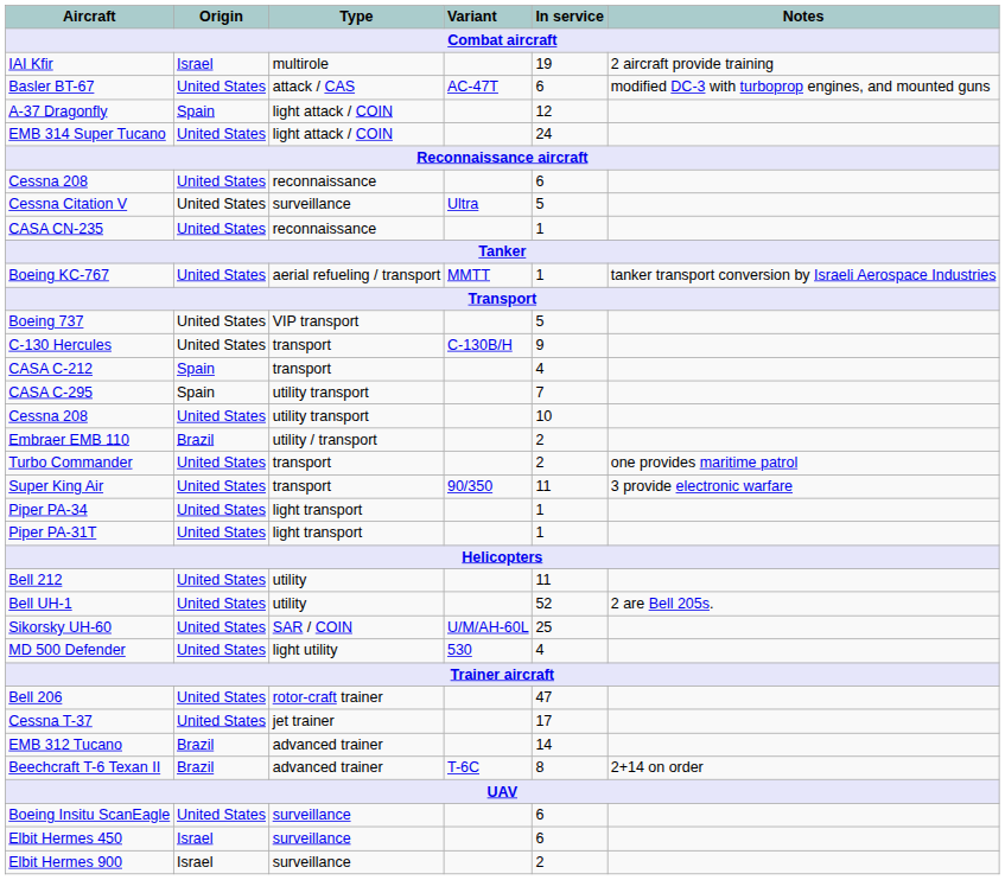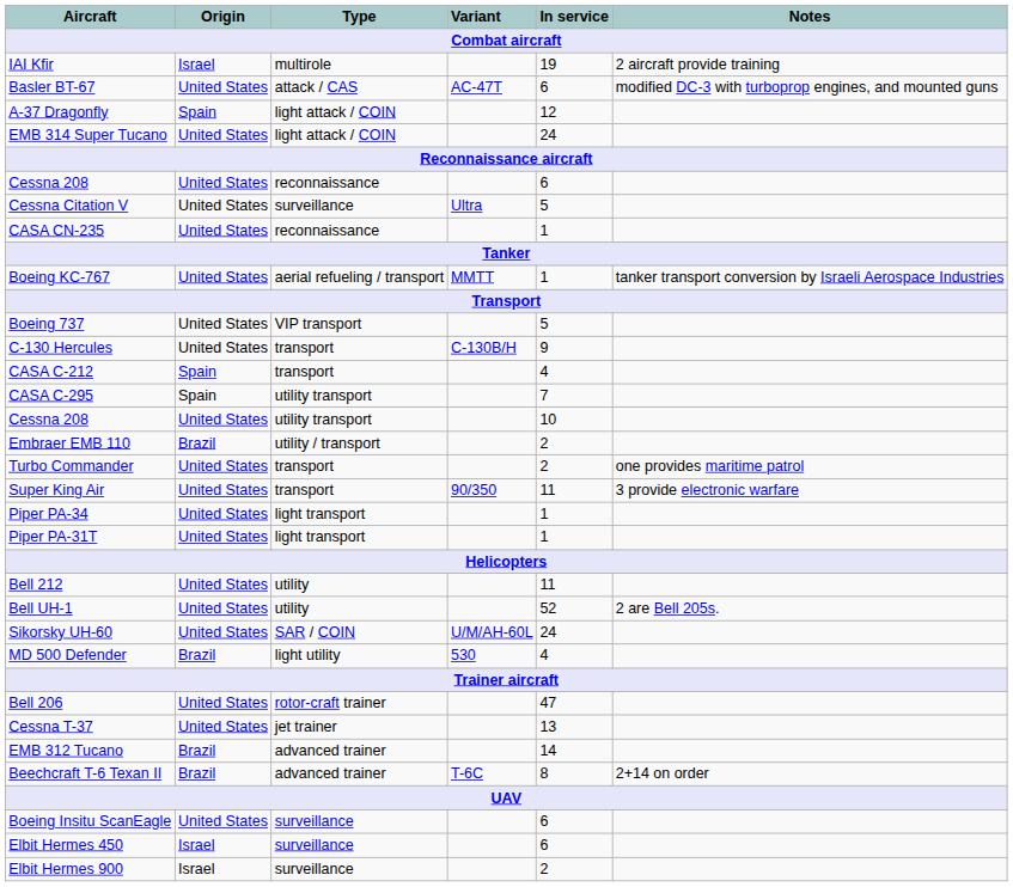Sikorsky UH-60 | In service / Combat aircraft: 25 -> 24
MD 500 Defender | Origin / Combat aircraft: United States -> Brazil
Cessna T-37 | In service / Combat aircraft: 17 -> 13
